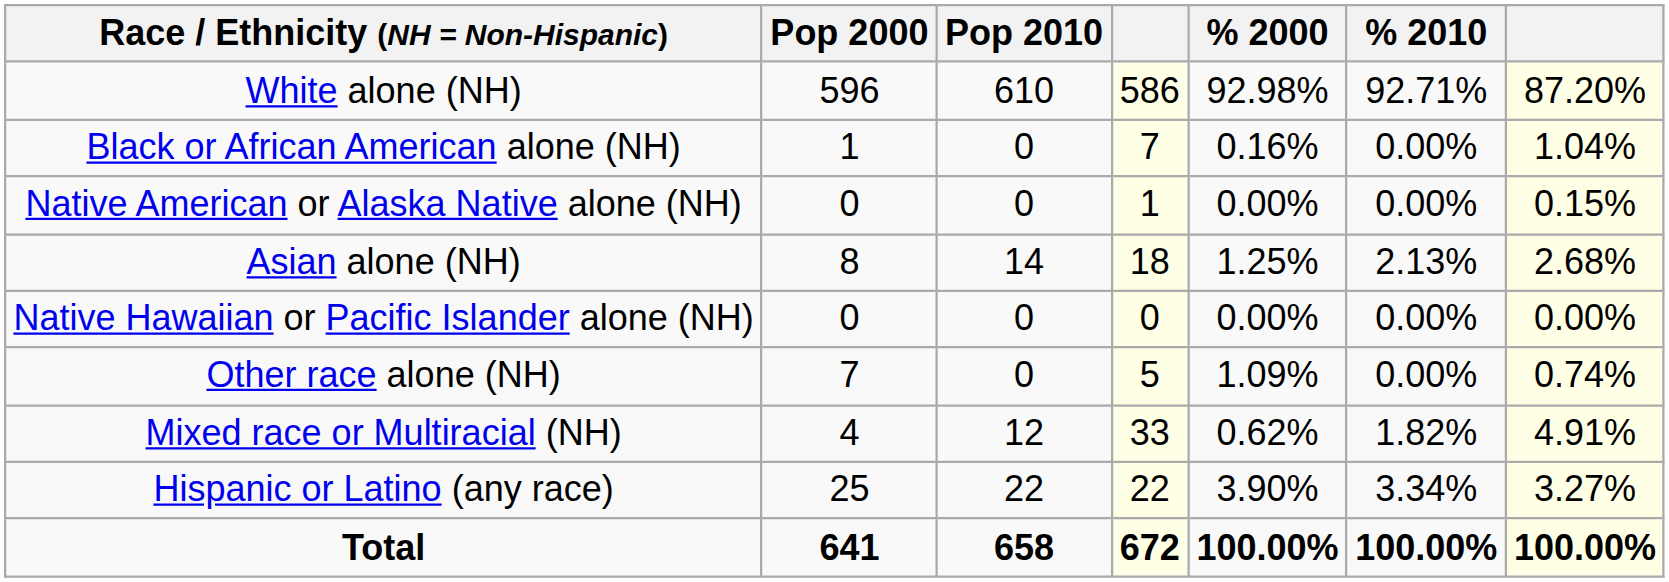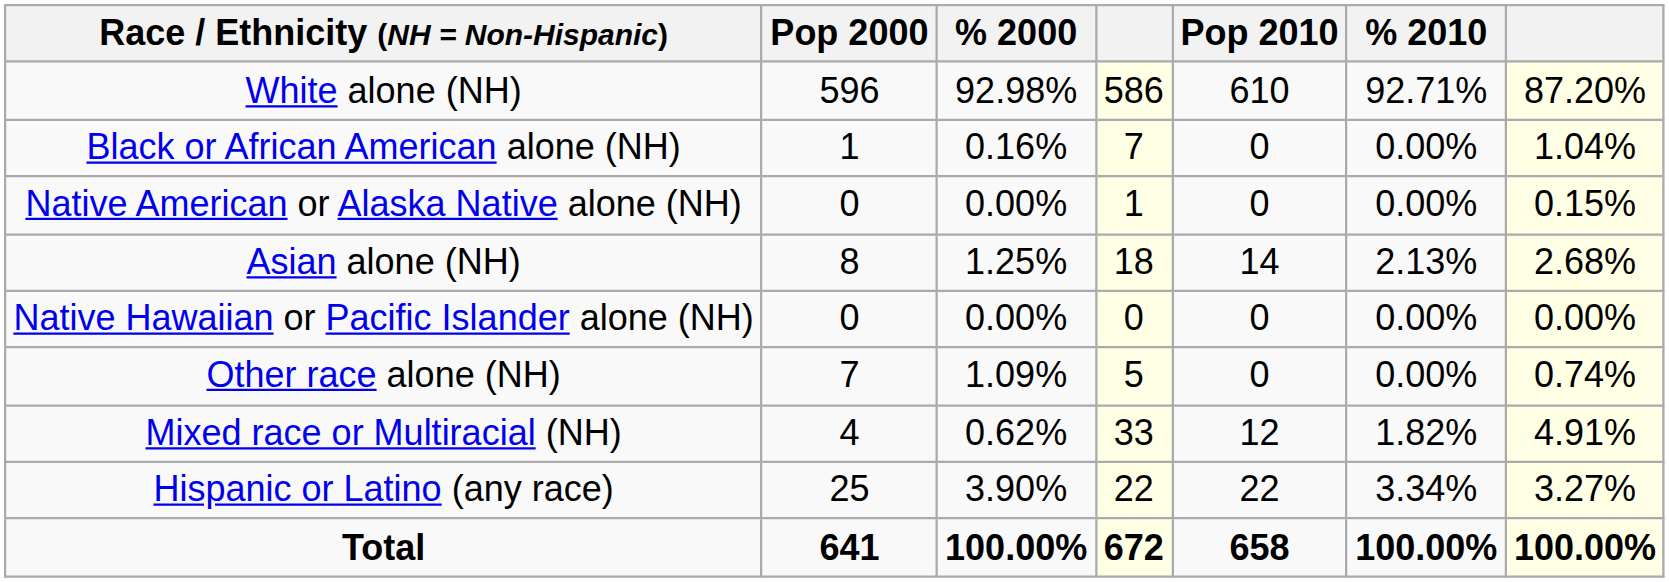columns swapped: Pop 2010 <-> % 2000
